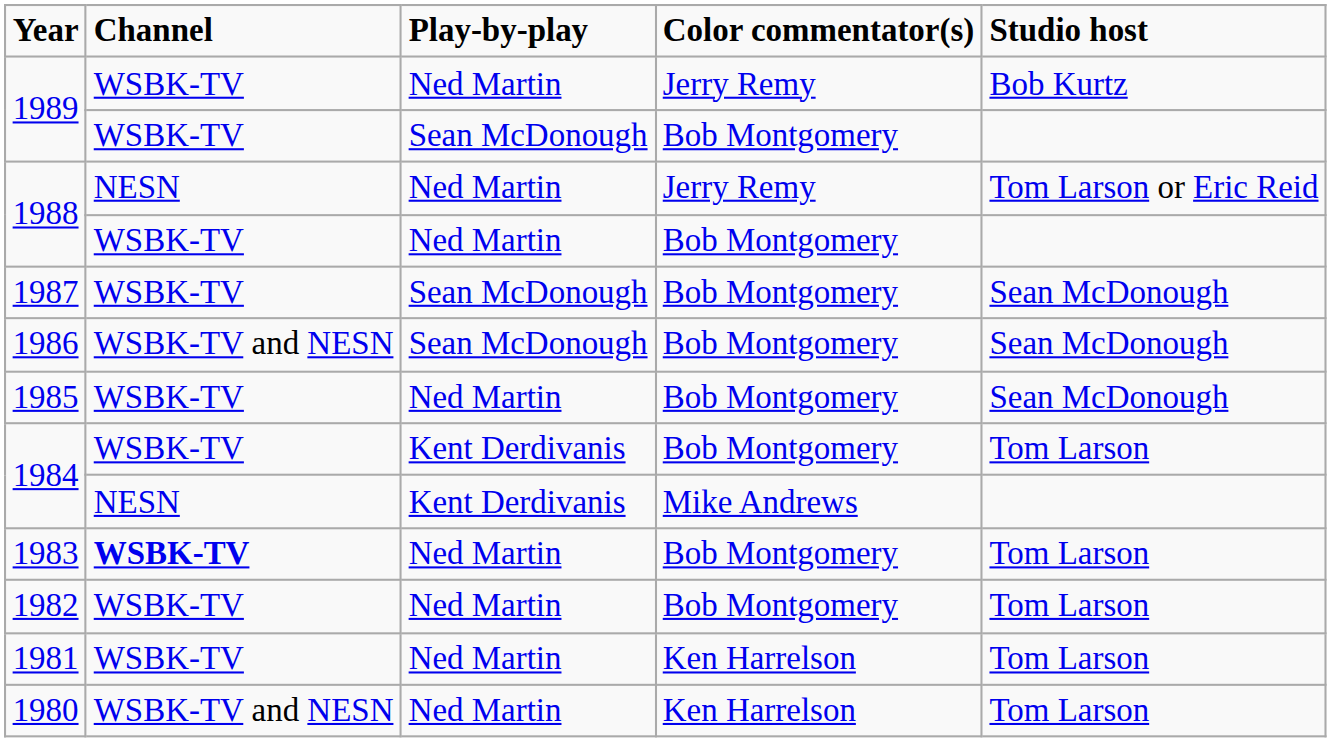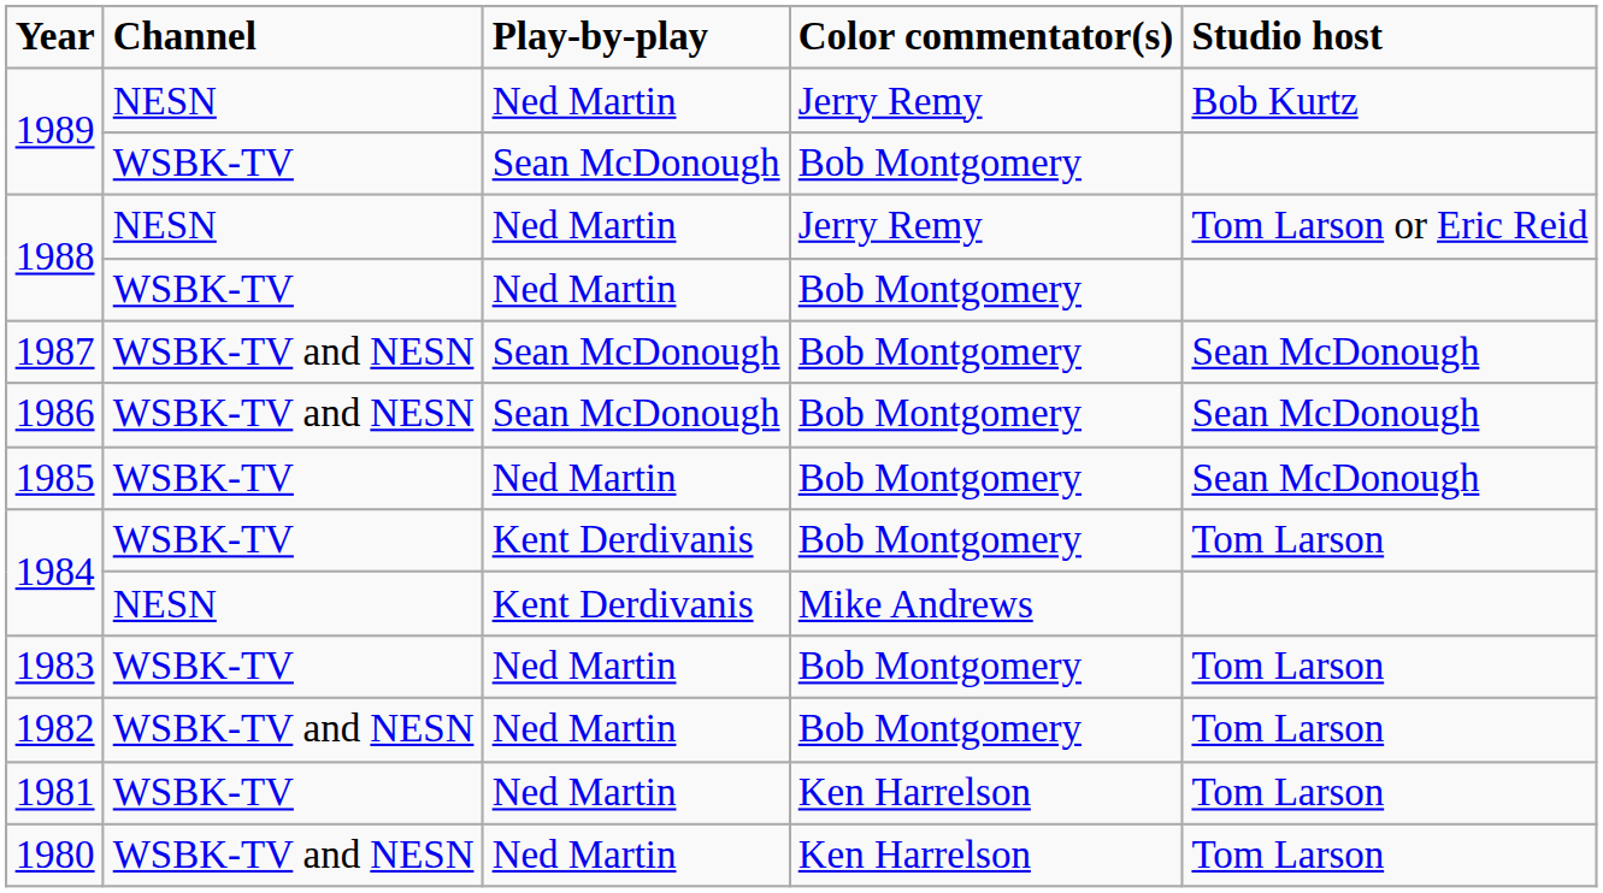1989 / Jerry Remy | Channel: WSBK-TV -> NESN
1987 | Channel: WSBK-TV -> WSBK-TV and NESN
1983 | Channel: bold -> normal
1982 | Channel: WSBK-TV -> WSBK-TV and NESN
